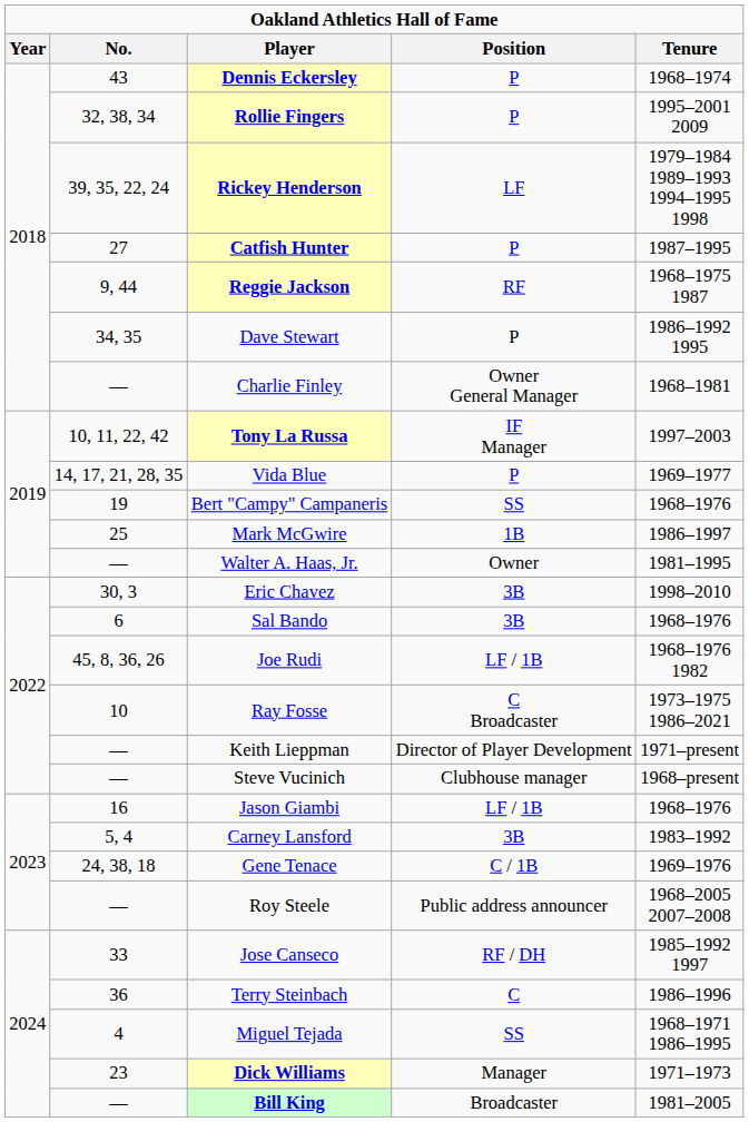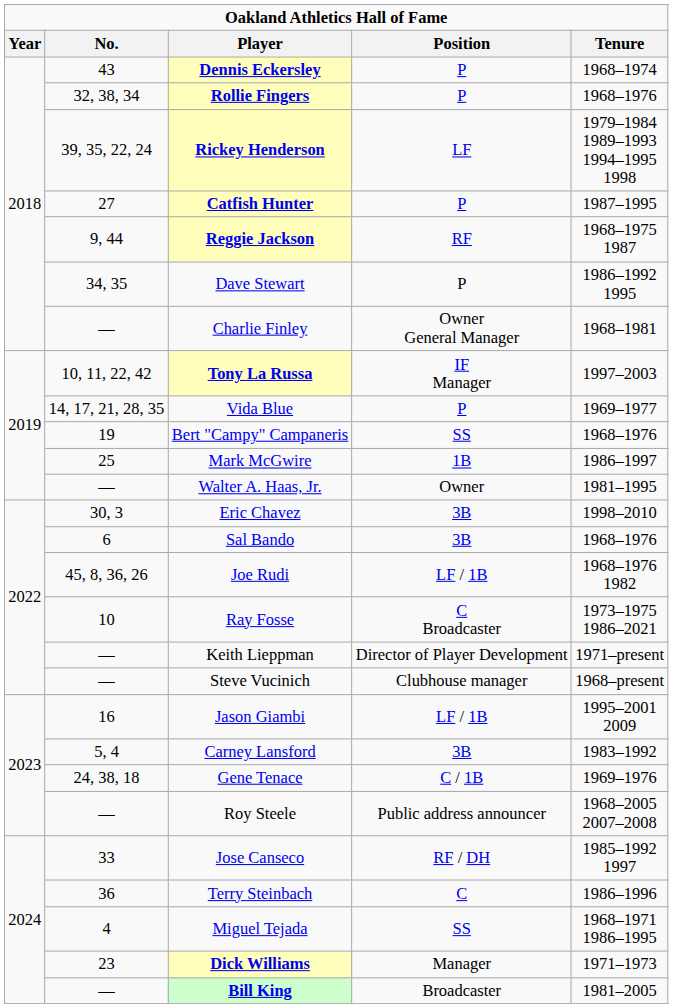Rollie Fingers | Tenure: 1995–2001 2009 -> 1968–1976
Jason Giambi | Tenure: 1968–1976 -> 1995–2001 2009
